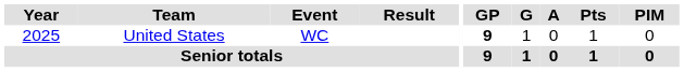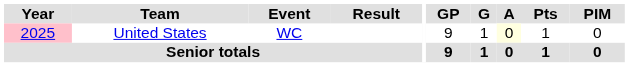United States | Year: no background -> pink background
United States | GP: bold -> normal
United States | A: no background -> lightyellow background
